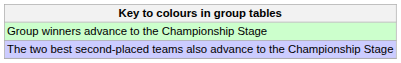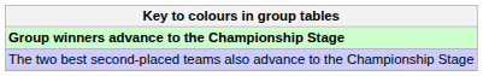row 2 | column 1: normal -> bold
